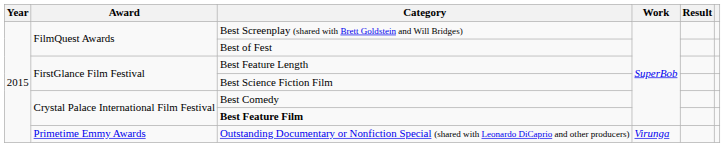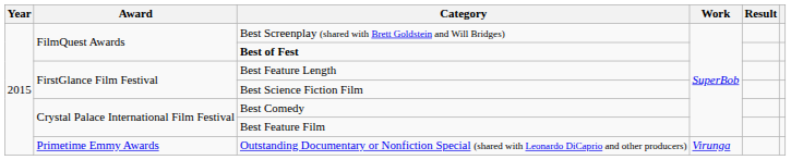Best of Fest | Category: normal -> bold
Best Feature Film | Category: bold -> normal
